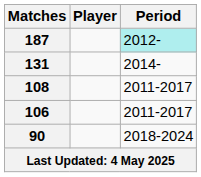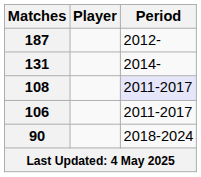187 | Period: paleturquoise background -> no background
108 | Period: no background -> lavender background
